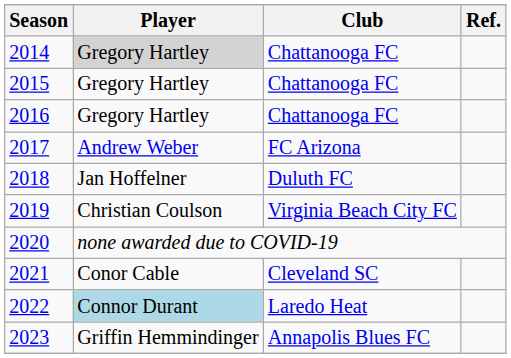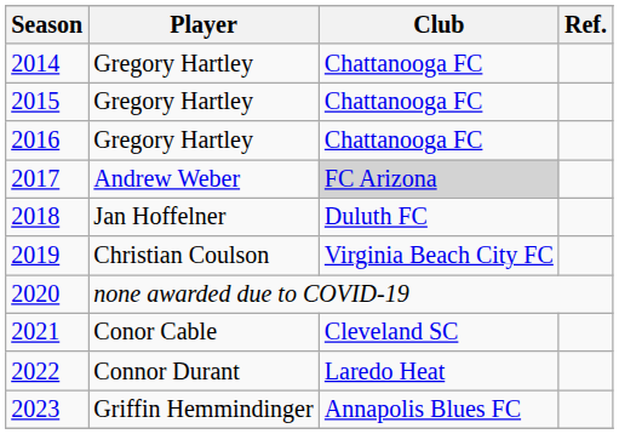2014 | Player: lightgrey background -> no background
2017 | Club: no background -> lightgrey background
2022 | Player: lightblue background -> no background
